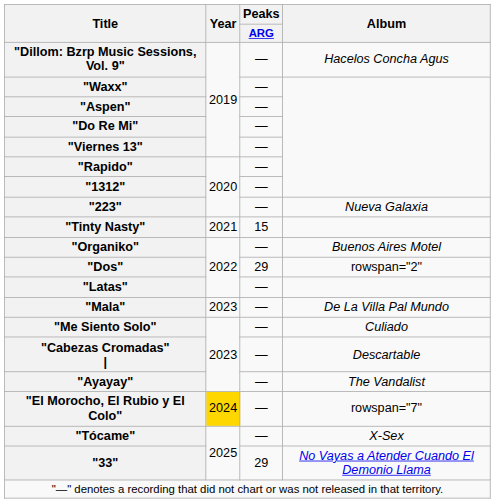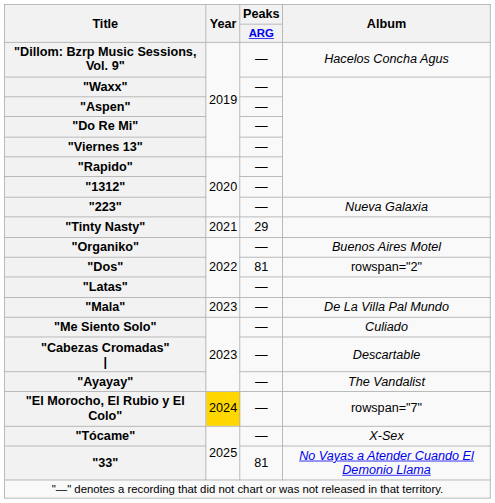"Tinty Nasty" | Peaks / ARG: 15 -> 29
"Dos" | Peaks / ARG: 29 -> 81
"33" | Peaks / ARG: 29 -> 81
